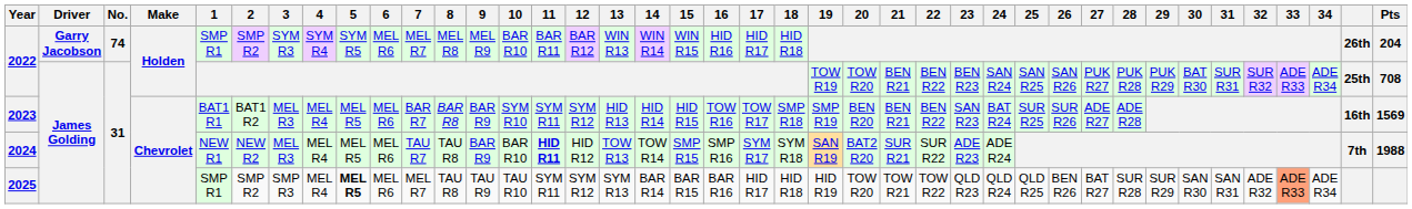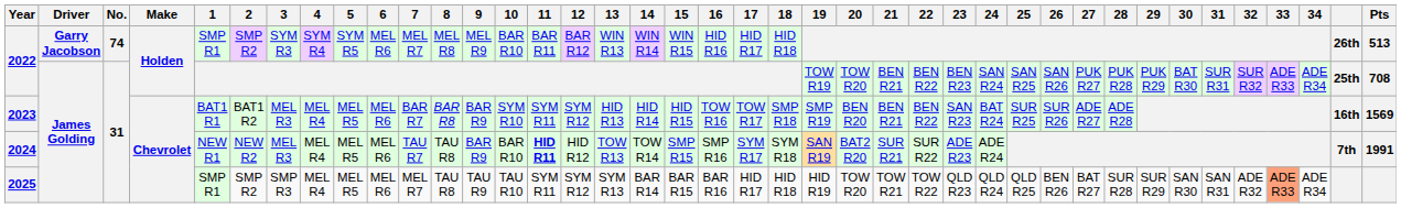2022 / Garry Jacobson | Pts: 204 -> 513
2024 | Pts: 1988 -> 1991
2025 | 5: bold -> normal
